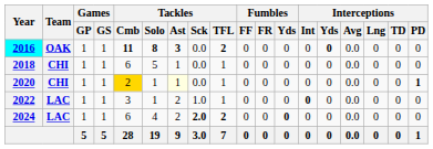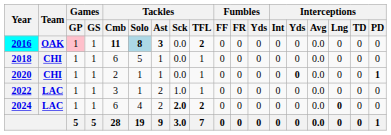2016 | Games / GP: no background -> pink background
2016 | Tackles / Solo: no background -> lightblue background
2016 | Interceptions / Yds: bold -> normal
2020 | Tackles / Cmb: gold background -> no background
2020 | Tackles / Ast: lightyellow background -> no background
2020 | Interceptions / Yds: normal -> bold
2022 | Interceptions / Int: bold -> normal
2024 | Fumbles / Yds: bold -> normal
2024 | Interceptions / Lng: normal -> bold
